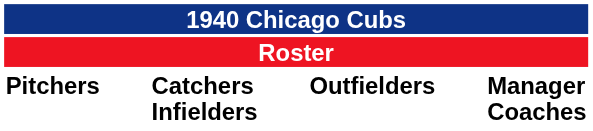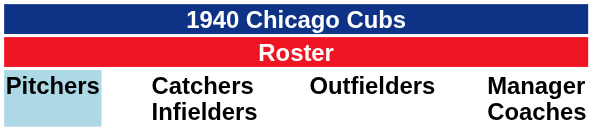Pitchers | column 1: no background -> lightblue background
